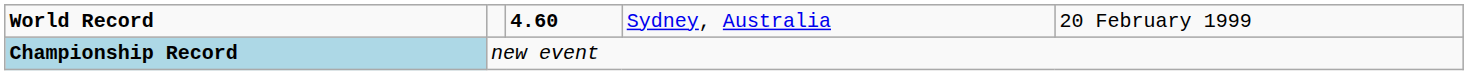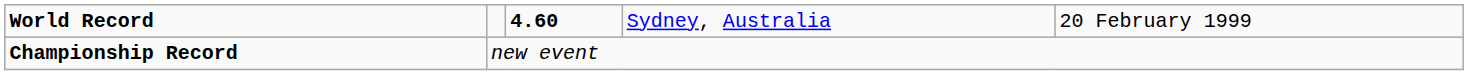Championship Record | column 1: lightblue background -> no background
